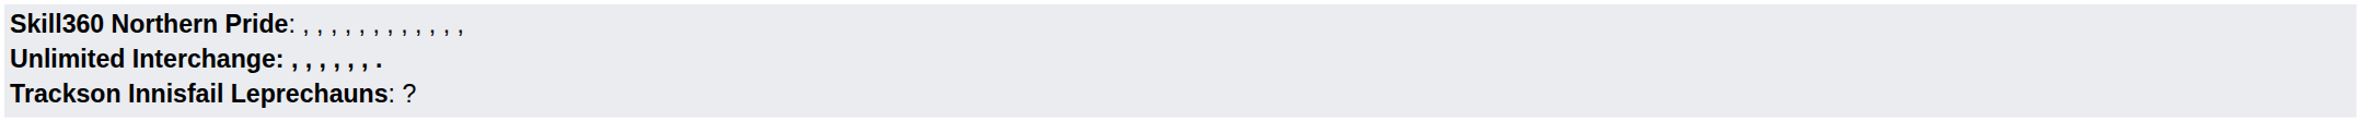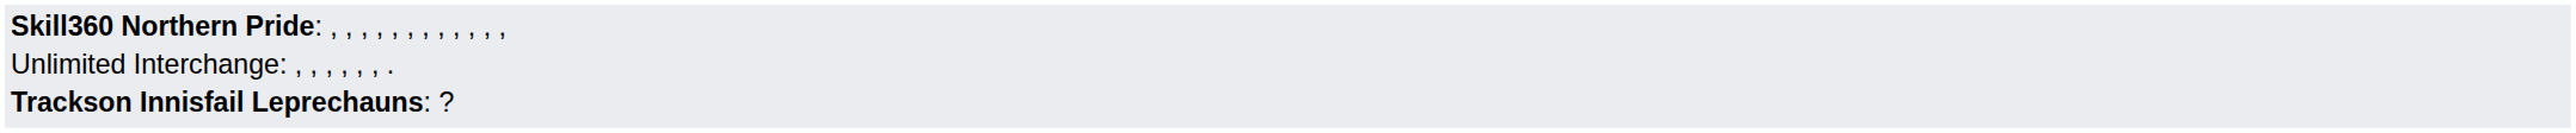row 2 | column 1: bold -> normal
